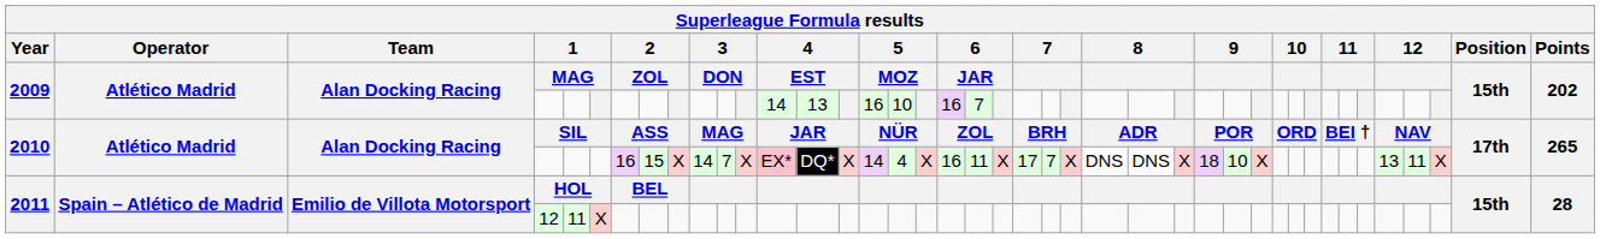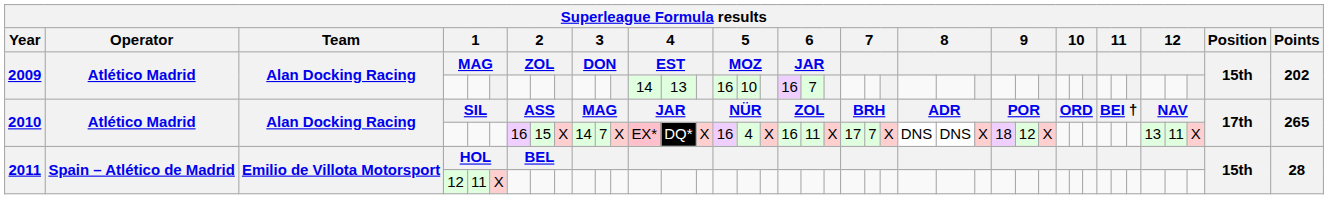row 6 | column 16: 14 -> 16
row 6 | column 29: 10 -> 12
